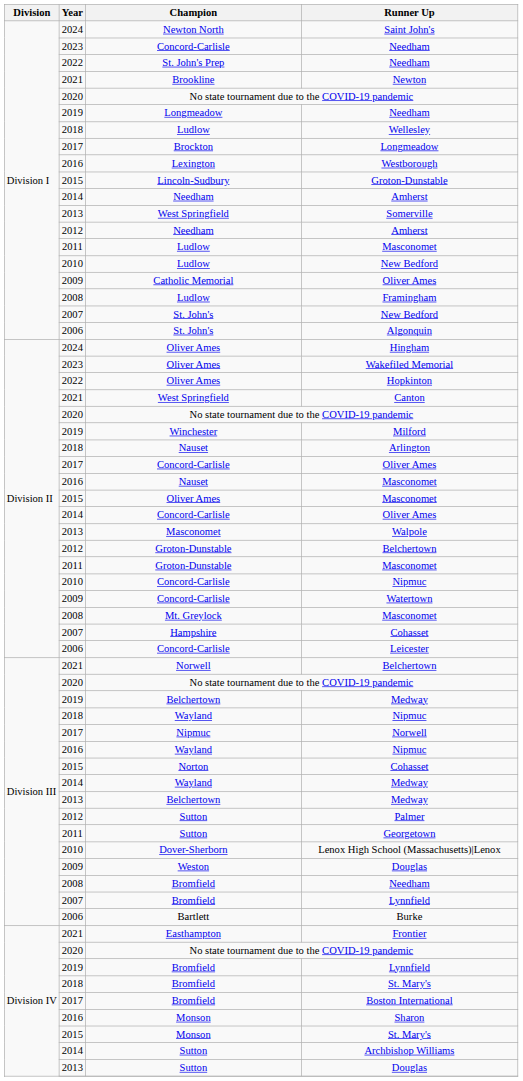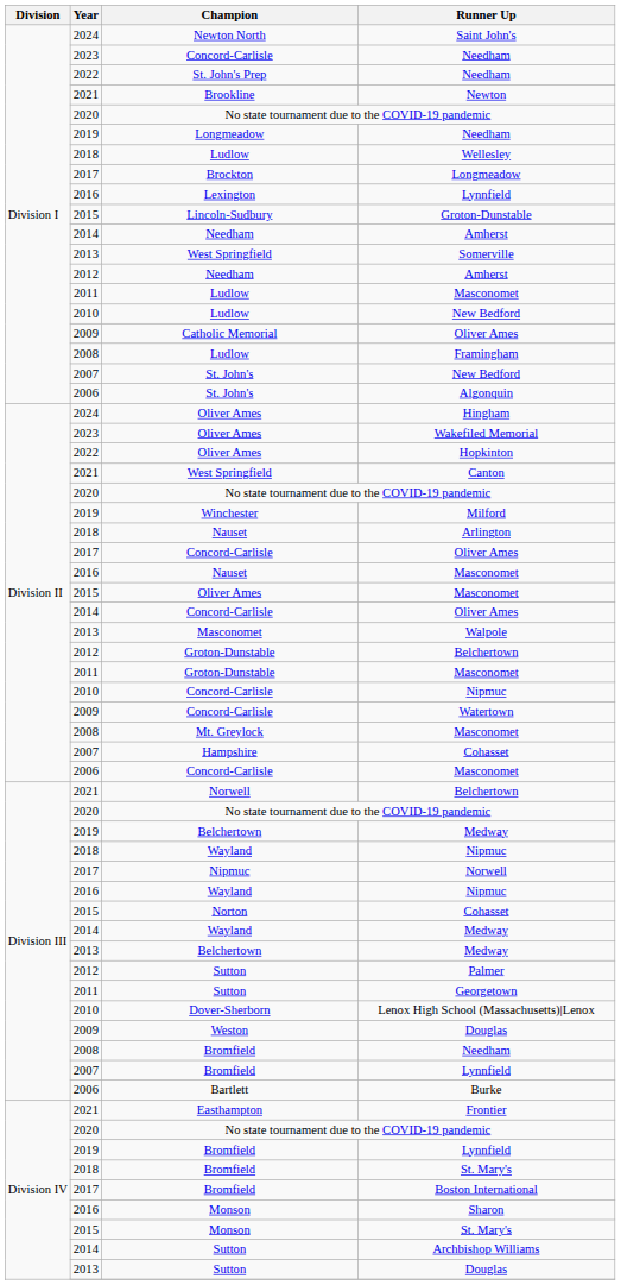Lexington | Runner Up: Westborough -> Lynnfield
2006 / Concord-Carlisle | Runner Up: Leicester -> Masconomet
